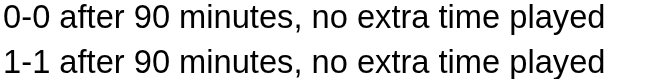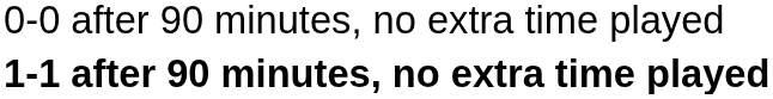row 2 | column 1: normal -> bold
